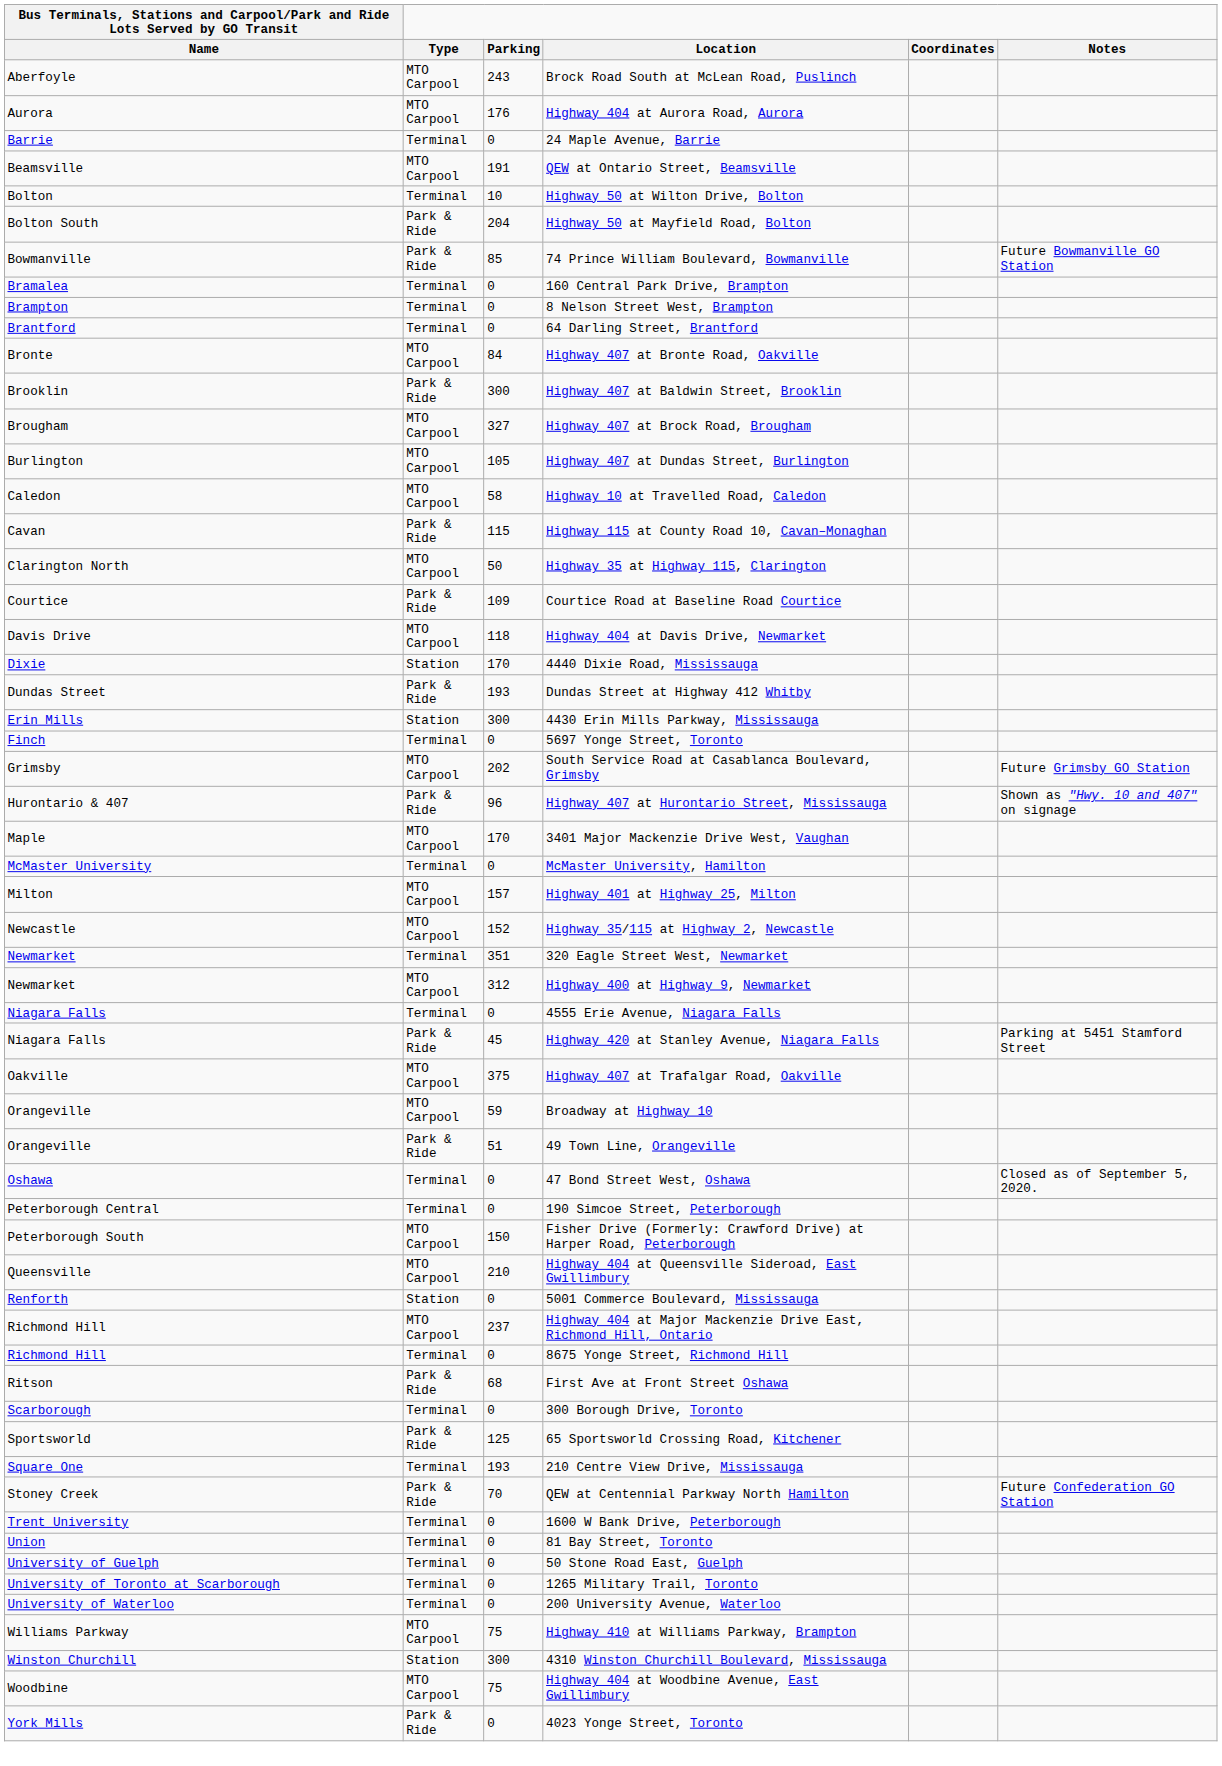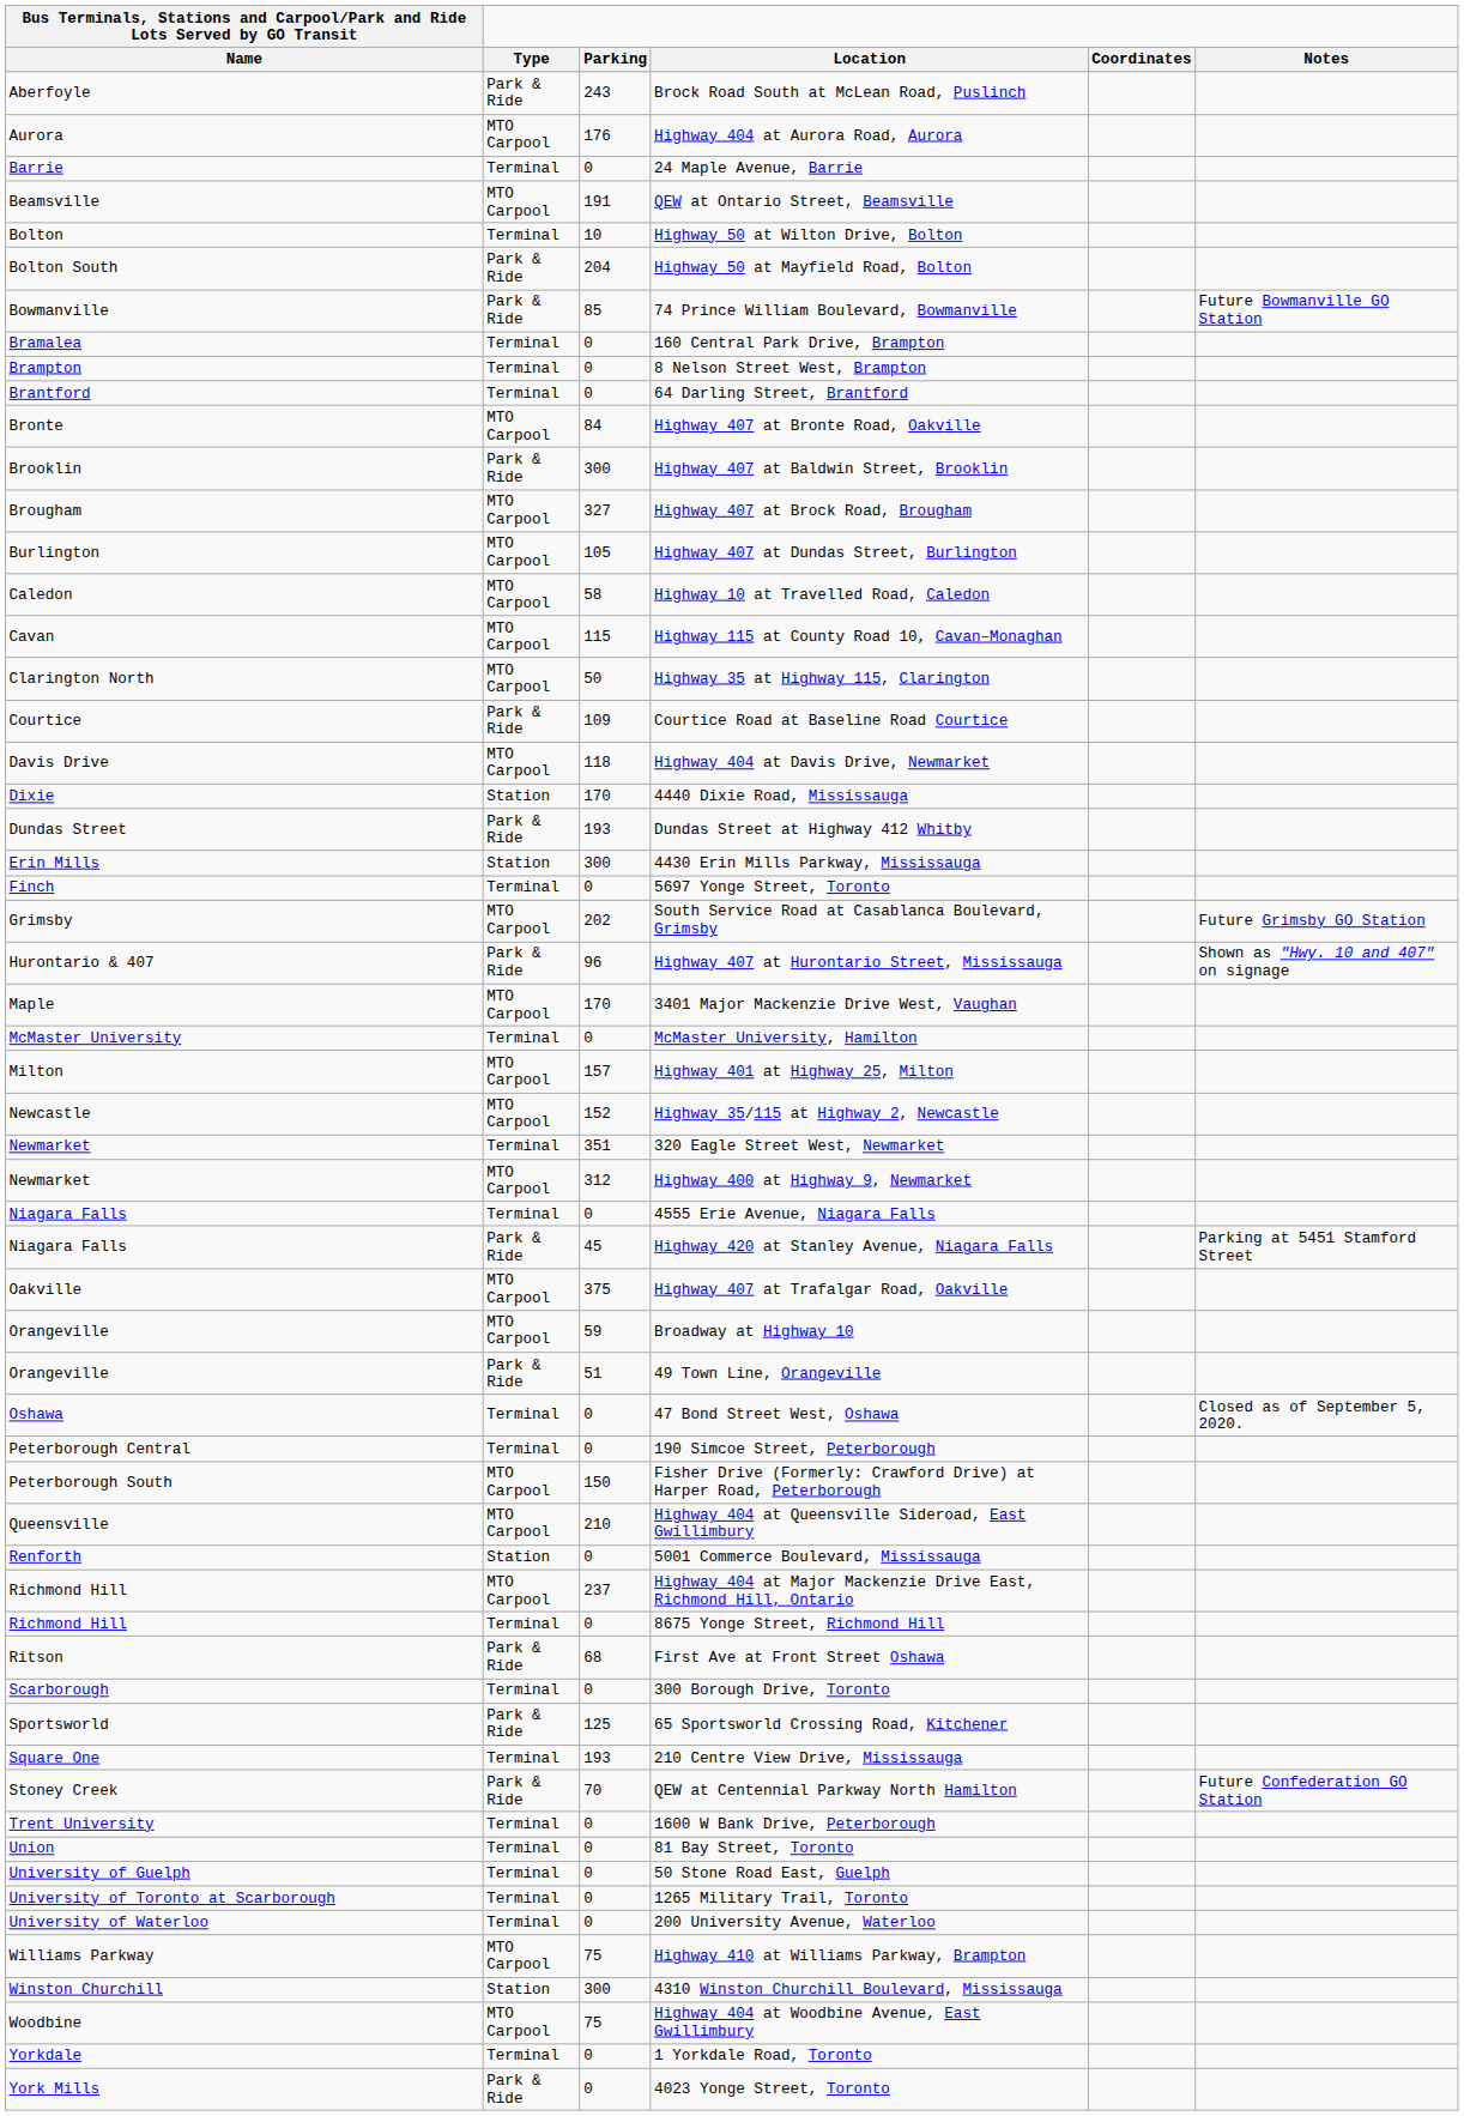Brock Road South at McLean Road, Puslinch | Type: MTO Carpool -> Park & Ride
Highway 115 at County Road 10, Cavan–Monaghan | Type: Park & Ride -> MTO Carpool
+ row: Yorkdale | Terminal | 0 | 1 Yorkdale Road, Toronto
